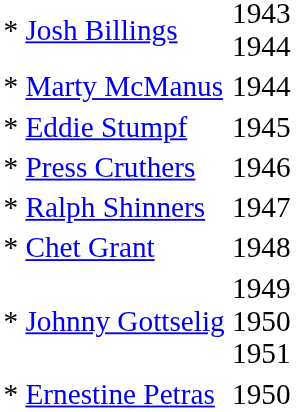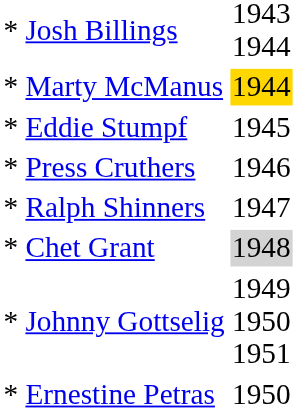* Marty McManus | column 2: no background -> gold background
* Chet Grant | column 2: no background -> lightgrey background
